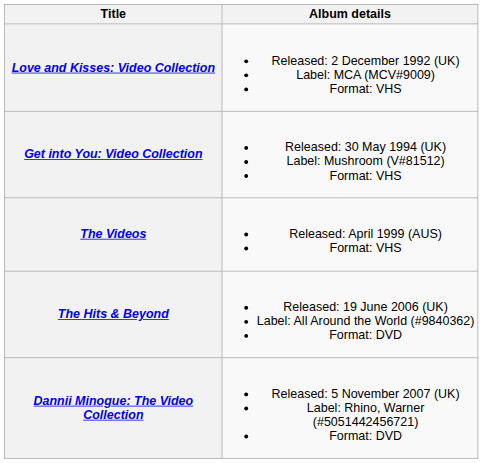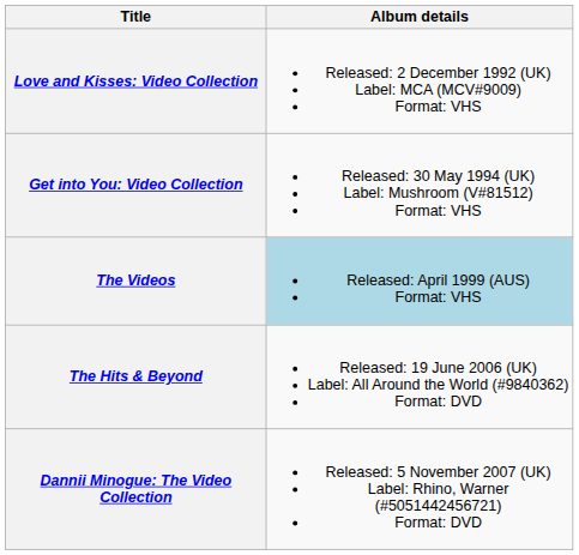The Videos | Album details: no background -> lightblue background
